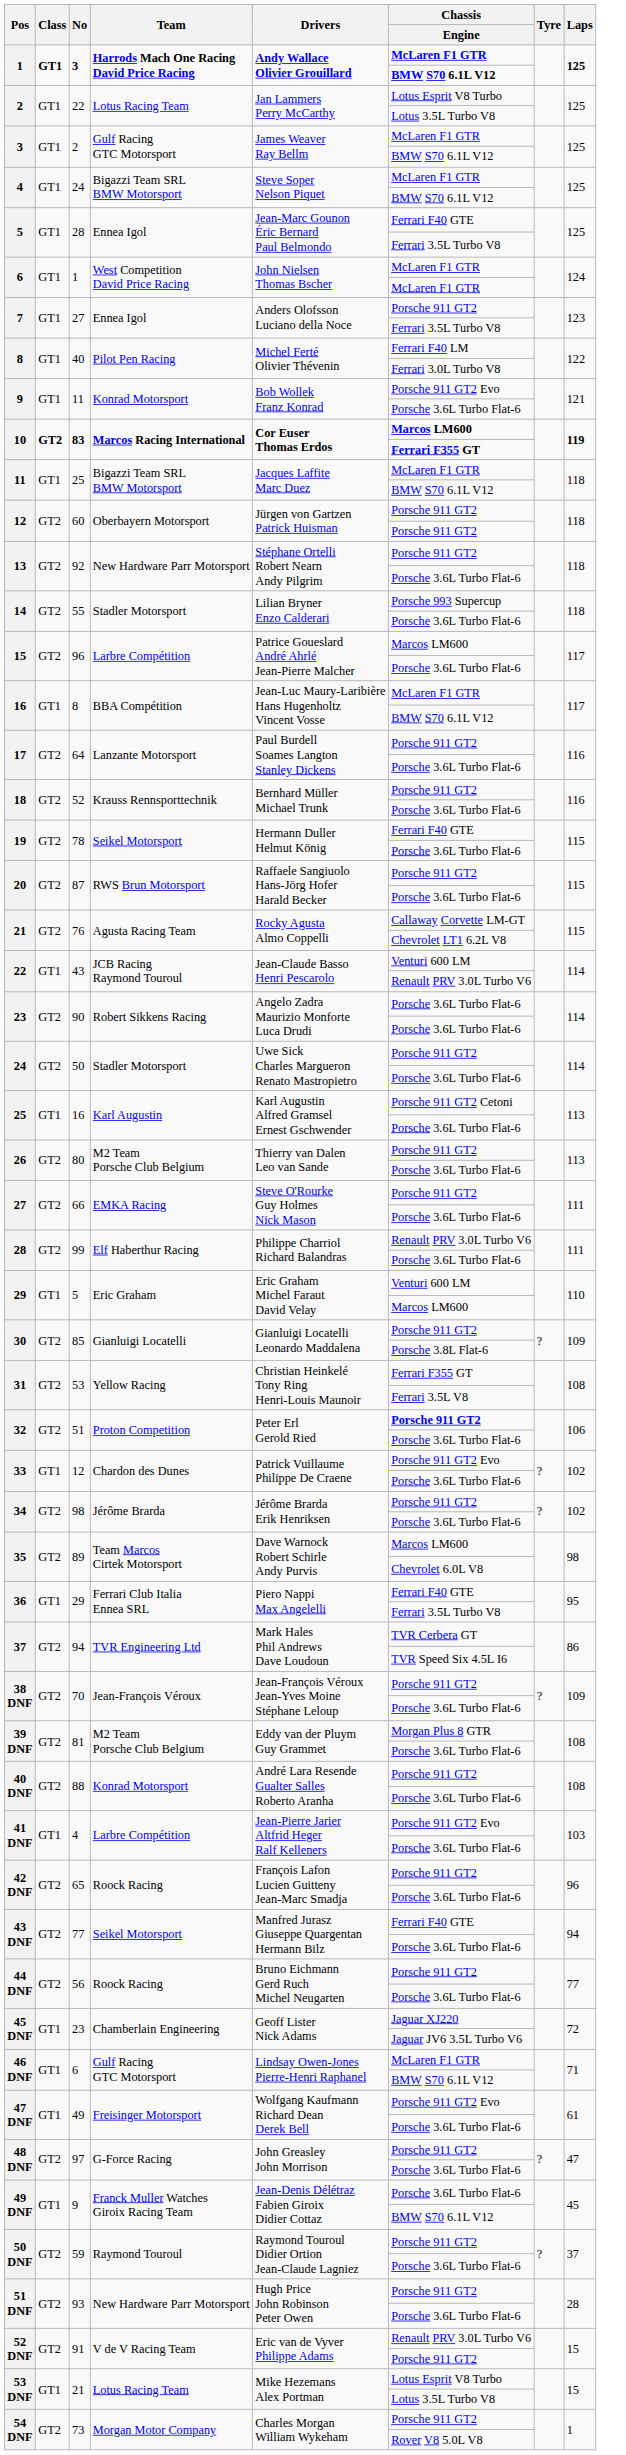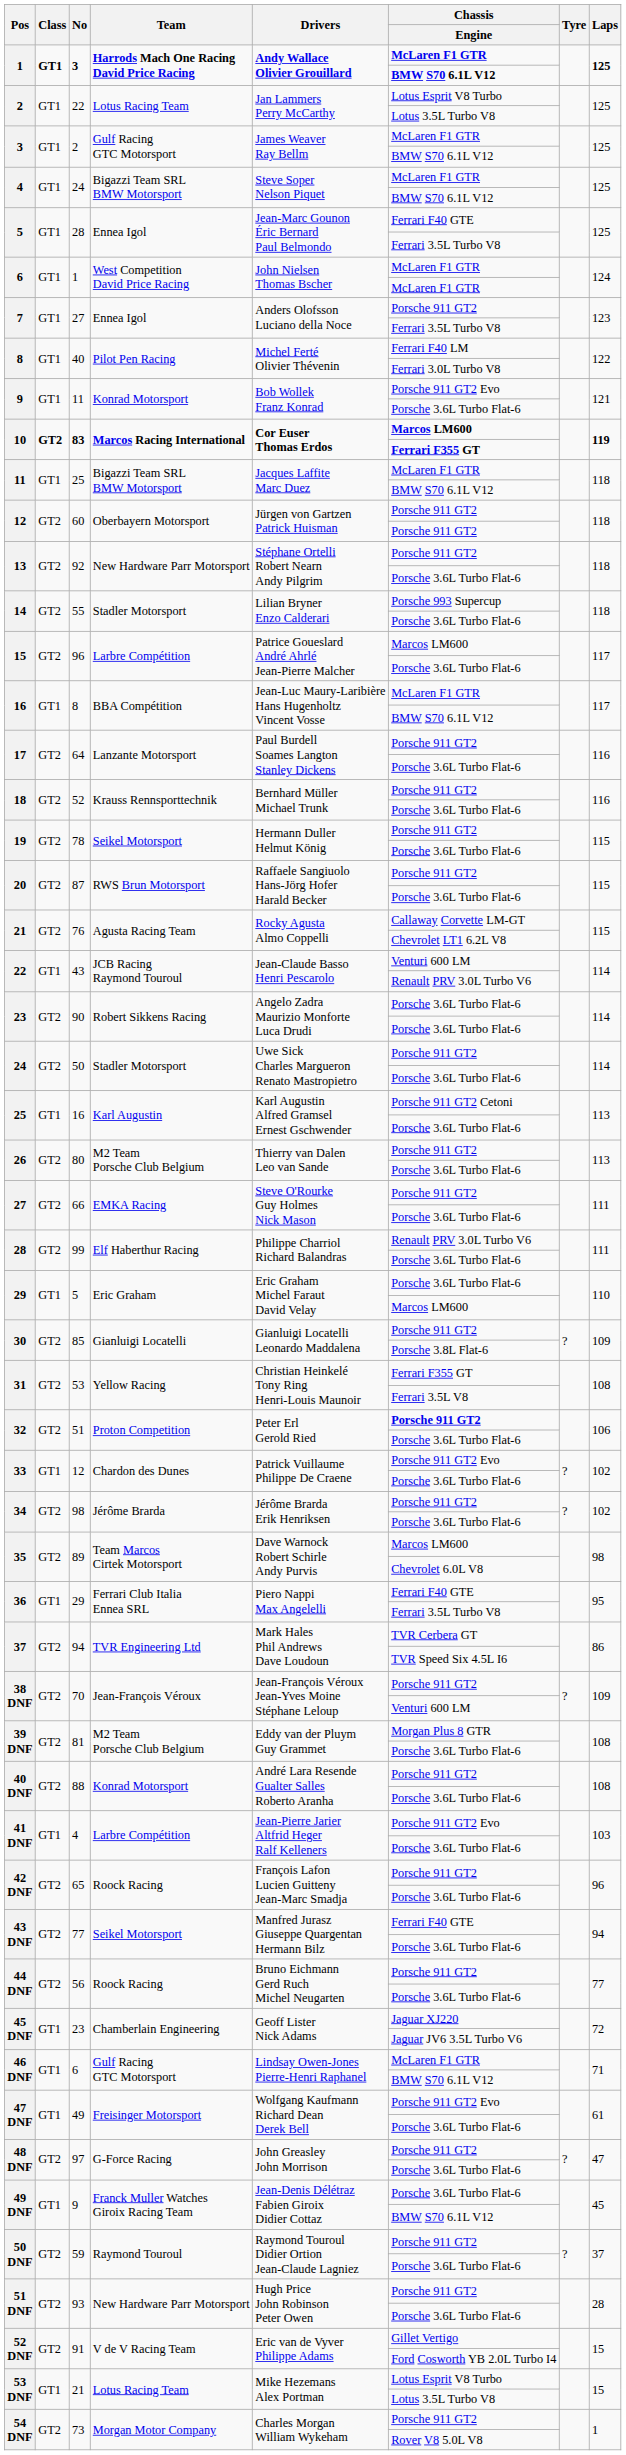row 39 | Chassis / Engine: Ferrari F40 GTE -> Porsche 911 GT2
row 59 | Chassis / Engine: Venturi 600 LM -> Porsche 3.6L Turbo Flat-6
row 78 | Chassis / Engine: Porsche 3.6L Turbo Flat-6 -> Venturi 600 LM
row 105 | Chassis / Engine: Renault PRV 3.0L Turbo V6 -> Gillet Vertigo
row 106 | Chassis / Engine: Porsche 911 GT2 -> Ford Cosworth YB 2.0L Turbo I4
